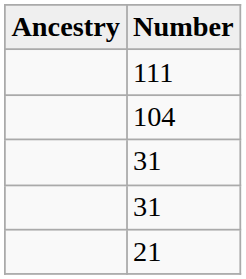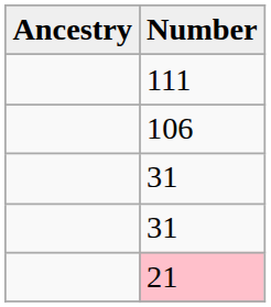row 3 | Number: 104 -> 106
row 6 | Number: no background -> pink background
